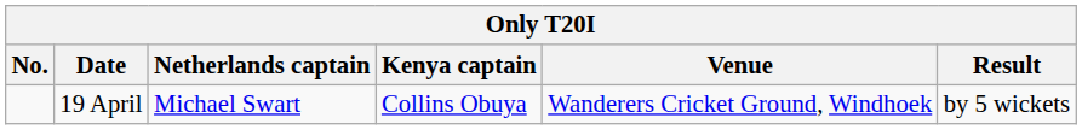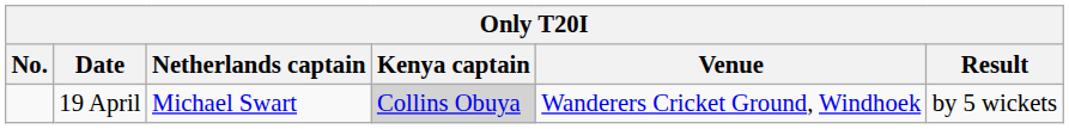19 April | Kenya captain: no background -> lightgrey background
